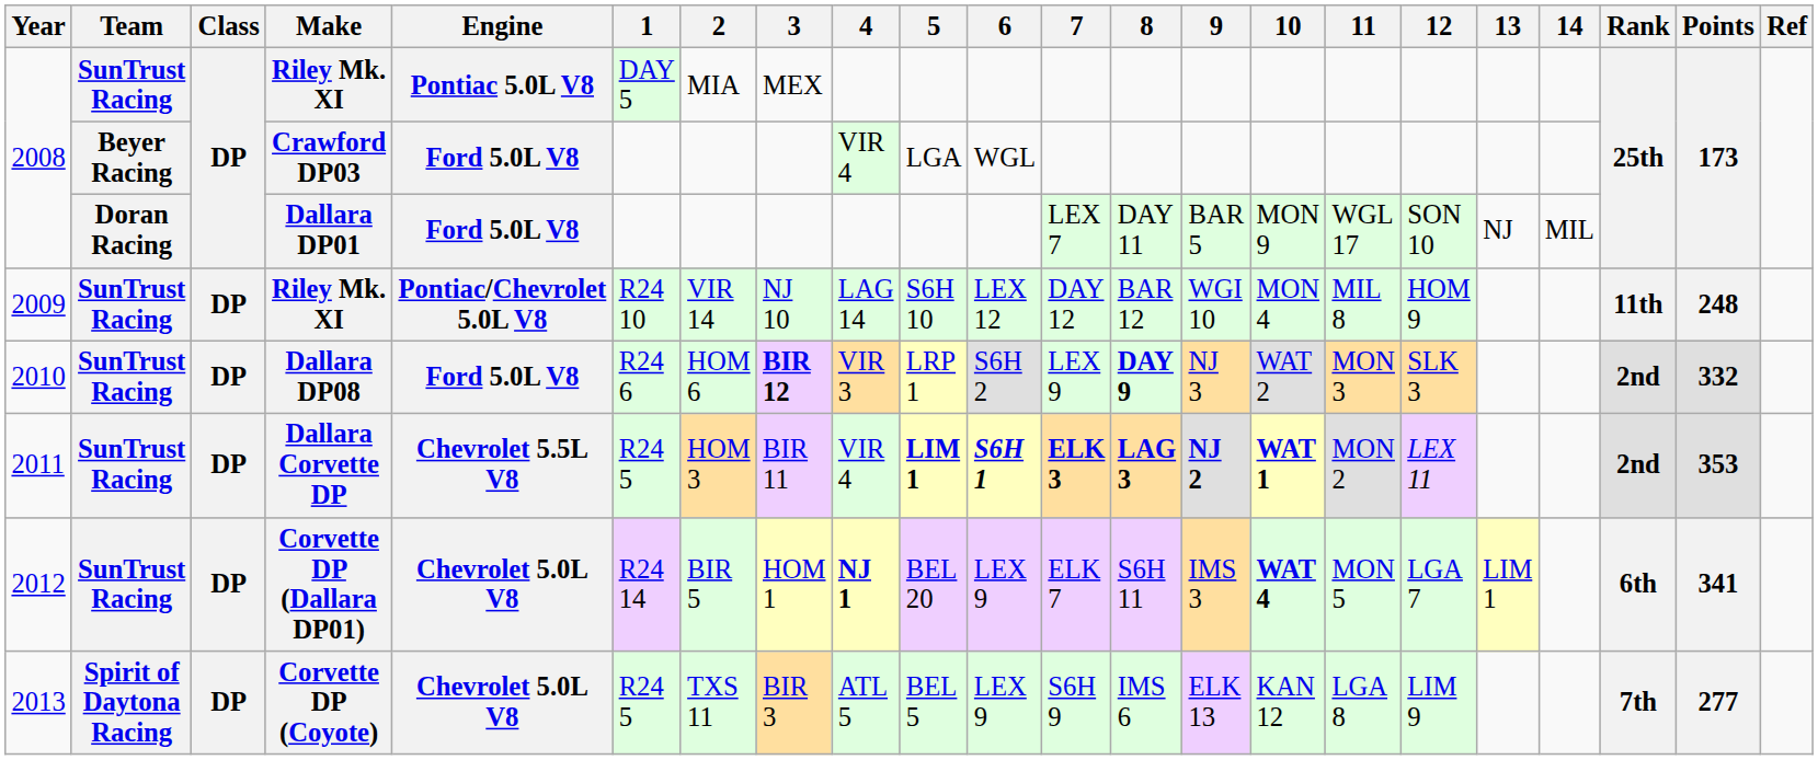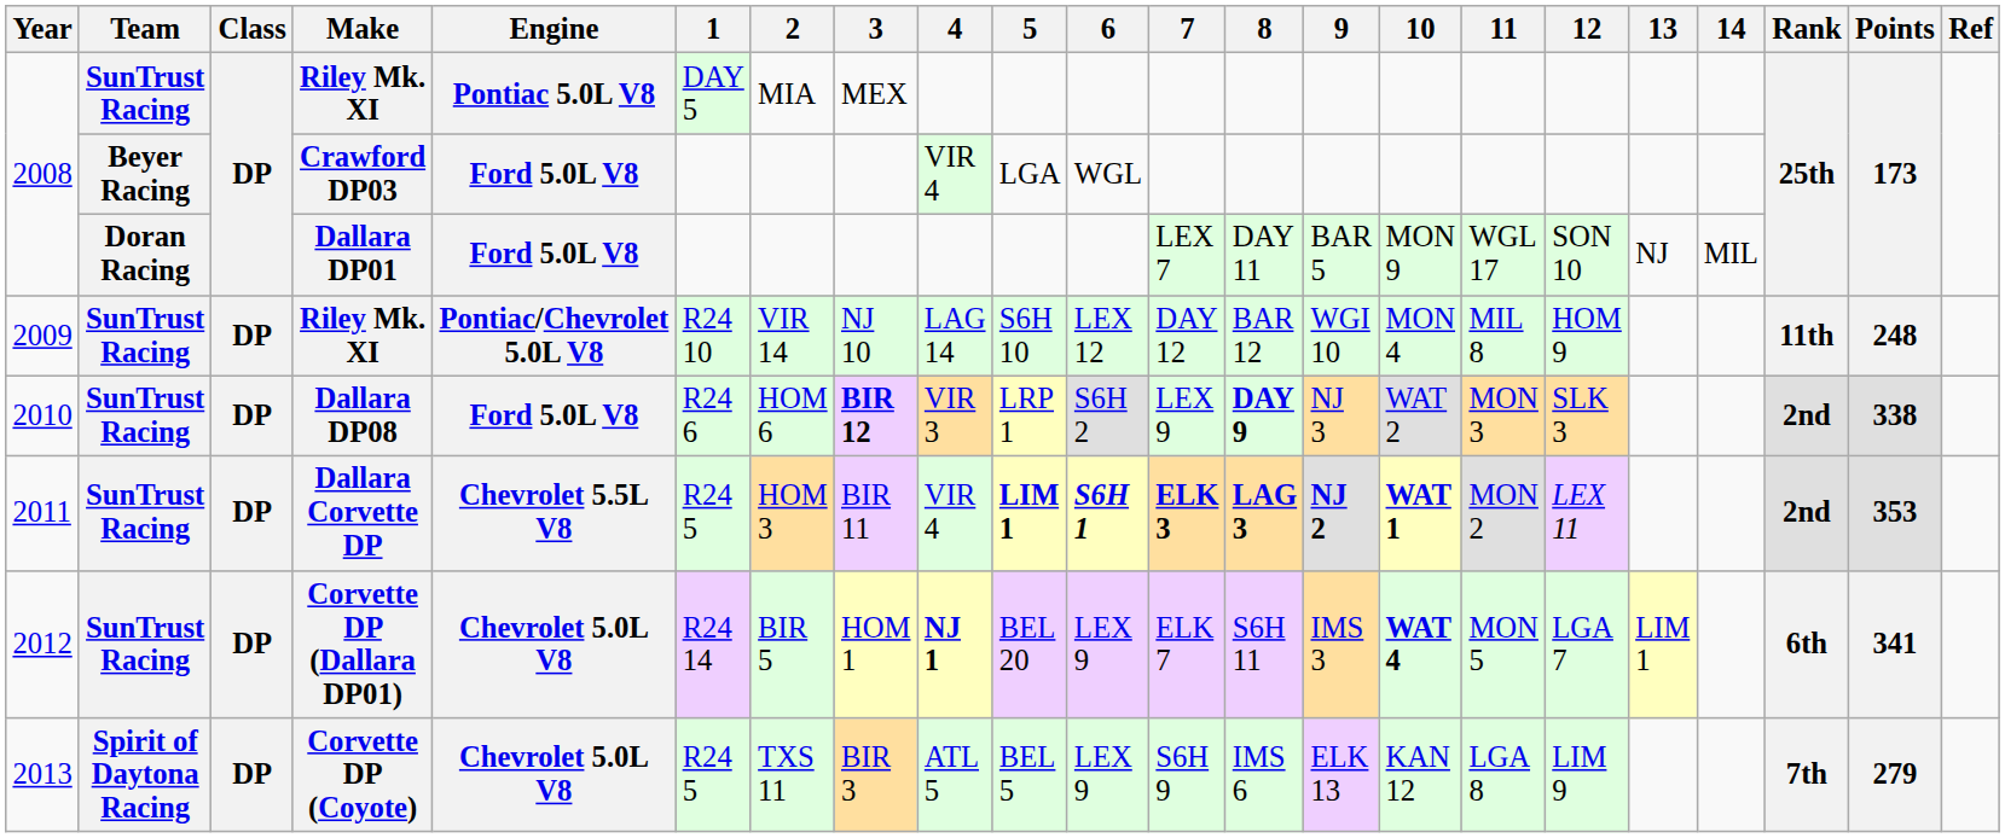Dallara DP08 | Points: 332 -> 338
Corvette DP (Coyote) | Points: 277 -> 279
